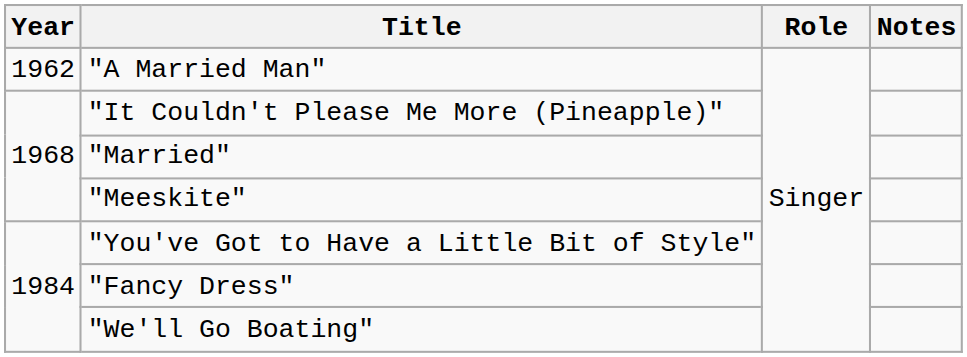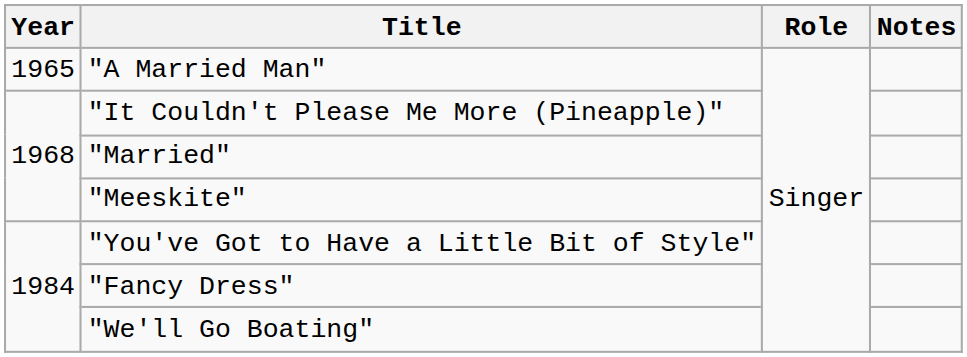"A Married Man" | Year: 1962 -> 1965
